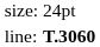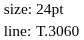line: | column 2: bold -> normal
